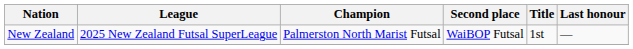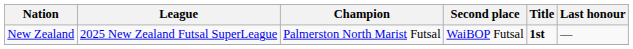New Zealand | Title: normal -> bold
